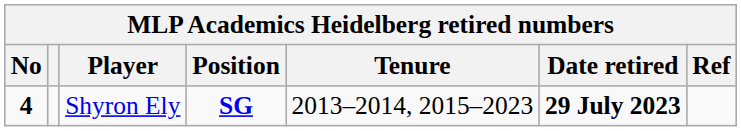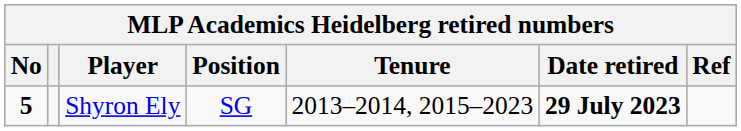Shyron Ely | No: 4 -> 5
Shyron Ely | Position: bold -> normal
